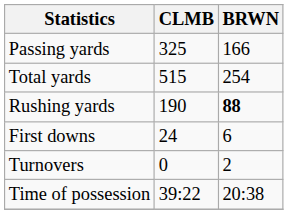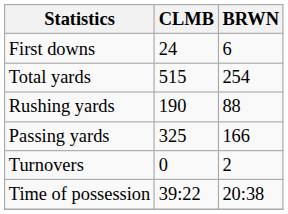rows swapped: First downs <-> Passing yards
Rushing yards | BRWN: bold -> normal
